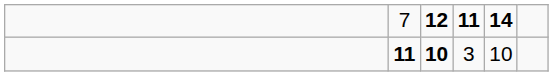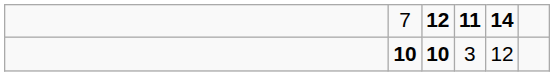row 2 | column 2: 11 -> 10
row 2 | column 5: 10 -> 12
